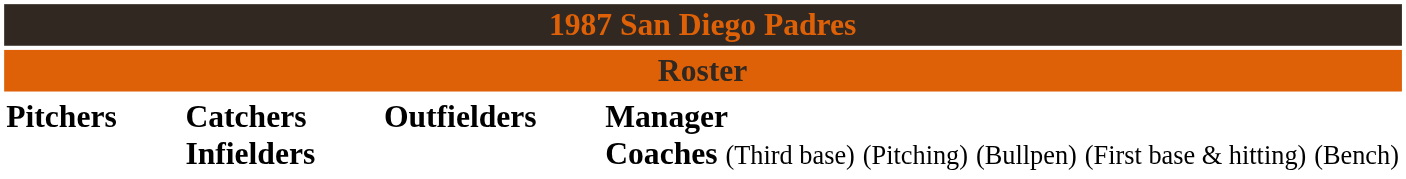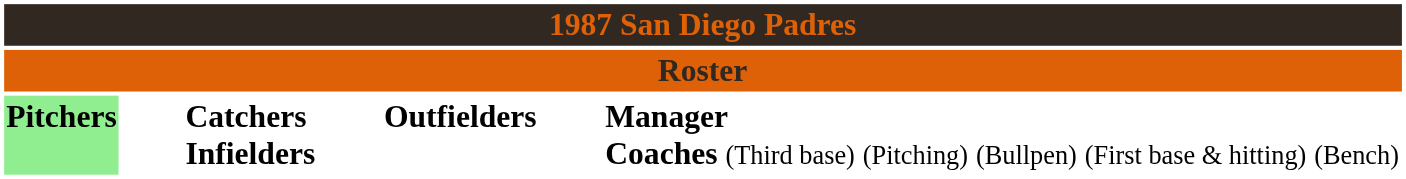Pitchers | column 1: no background -> lightgreen background
